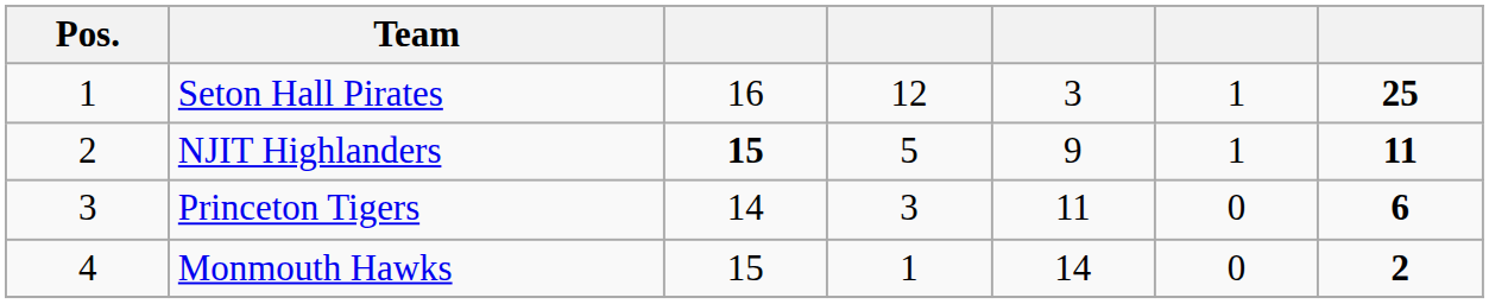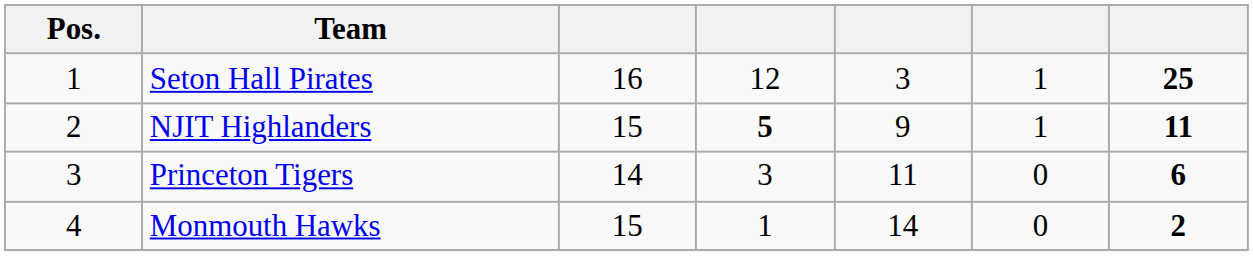NJIT Highlanders | column 3: bold -> normal
NJIT Highlanders | column 4: normal -> bold
